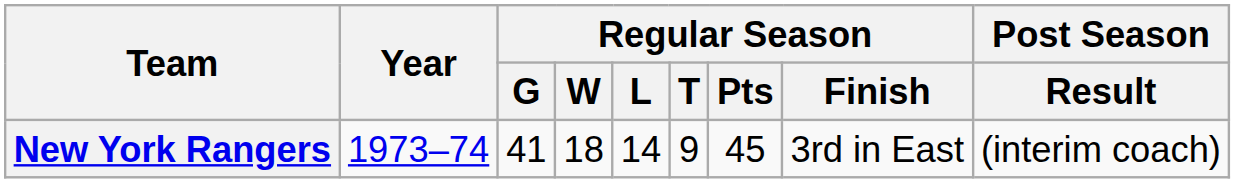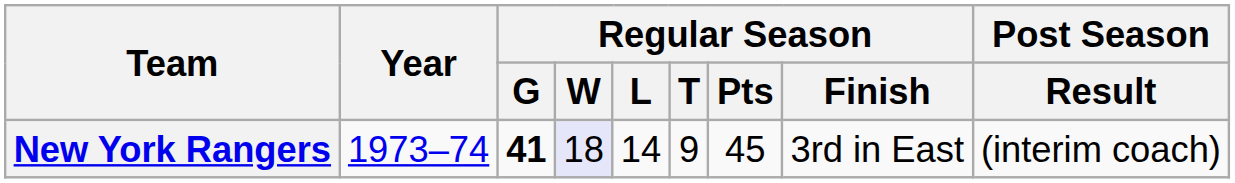New York Rangers | Regular Season / G: normal -> bold
New York Rangers | Regular Season / W: no background -> lavender background
